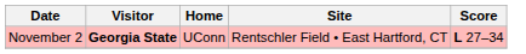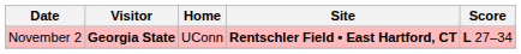November 2 | Site: normal -> bold
